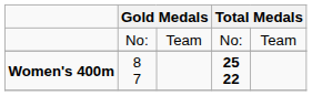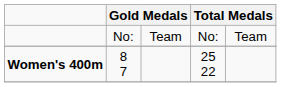Women's 400m | column 4: bold -> normal
